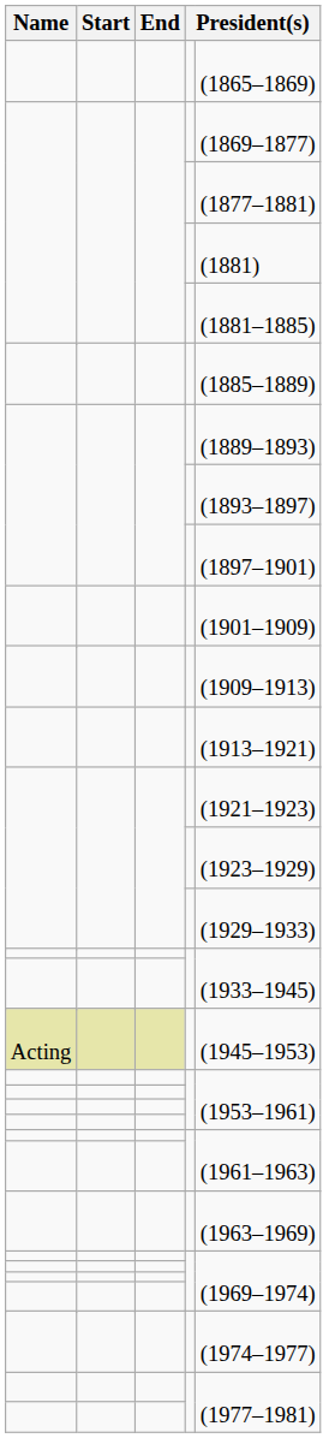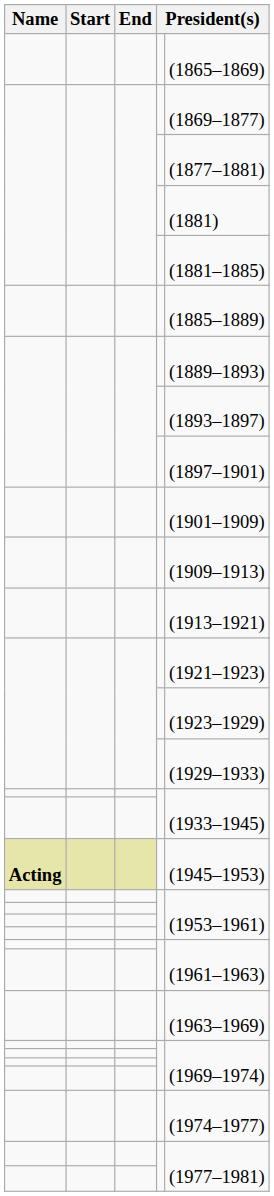Acting | Name: normal -> bold
